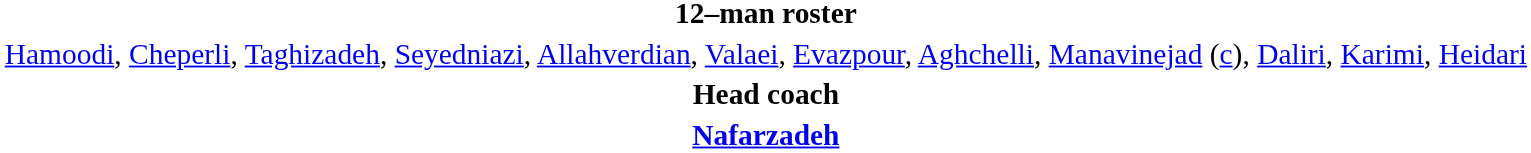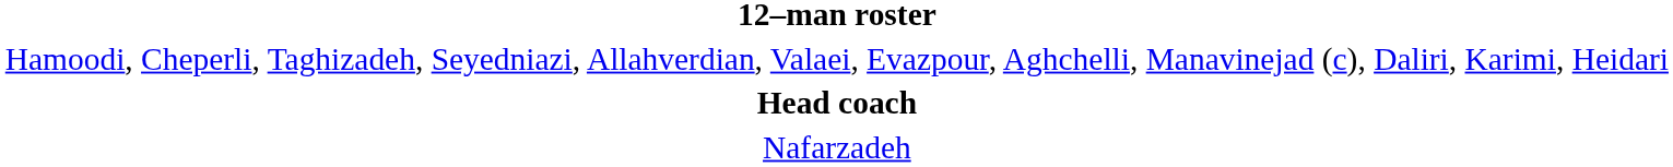row 4 | column 1: bold -> normal
